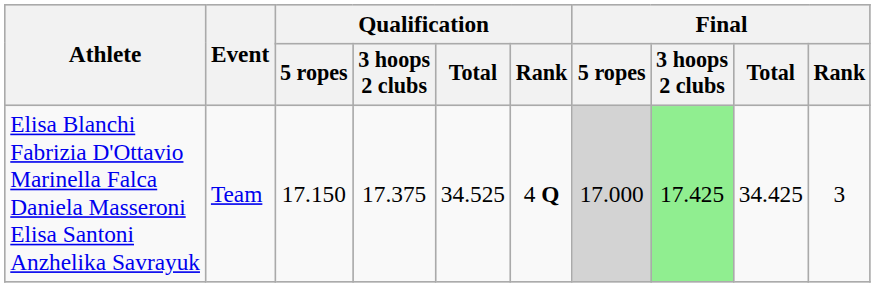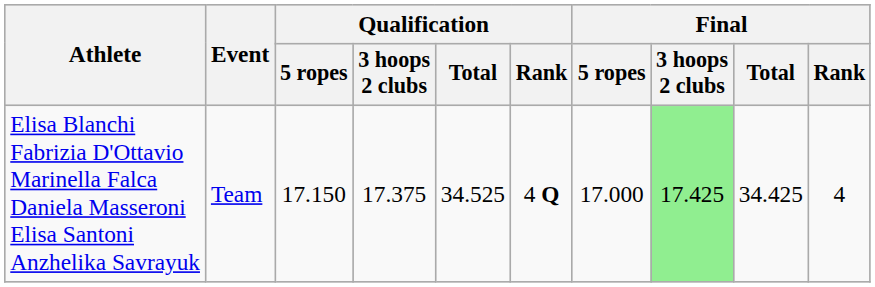row 3 | Final / 5 ropes: lightgrey background -> no background
row 3 | Final / Rank: 3 -> 4
